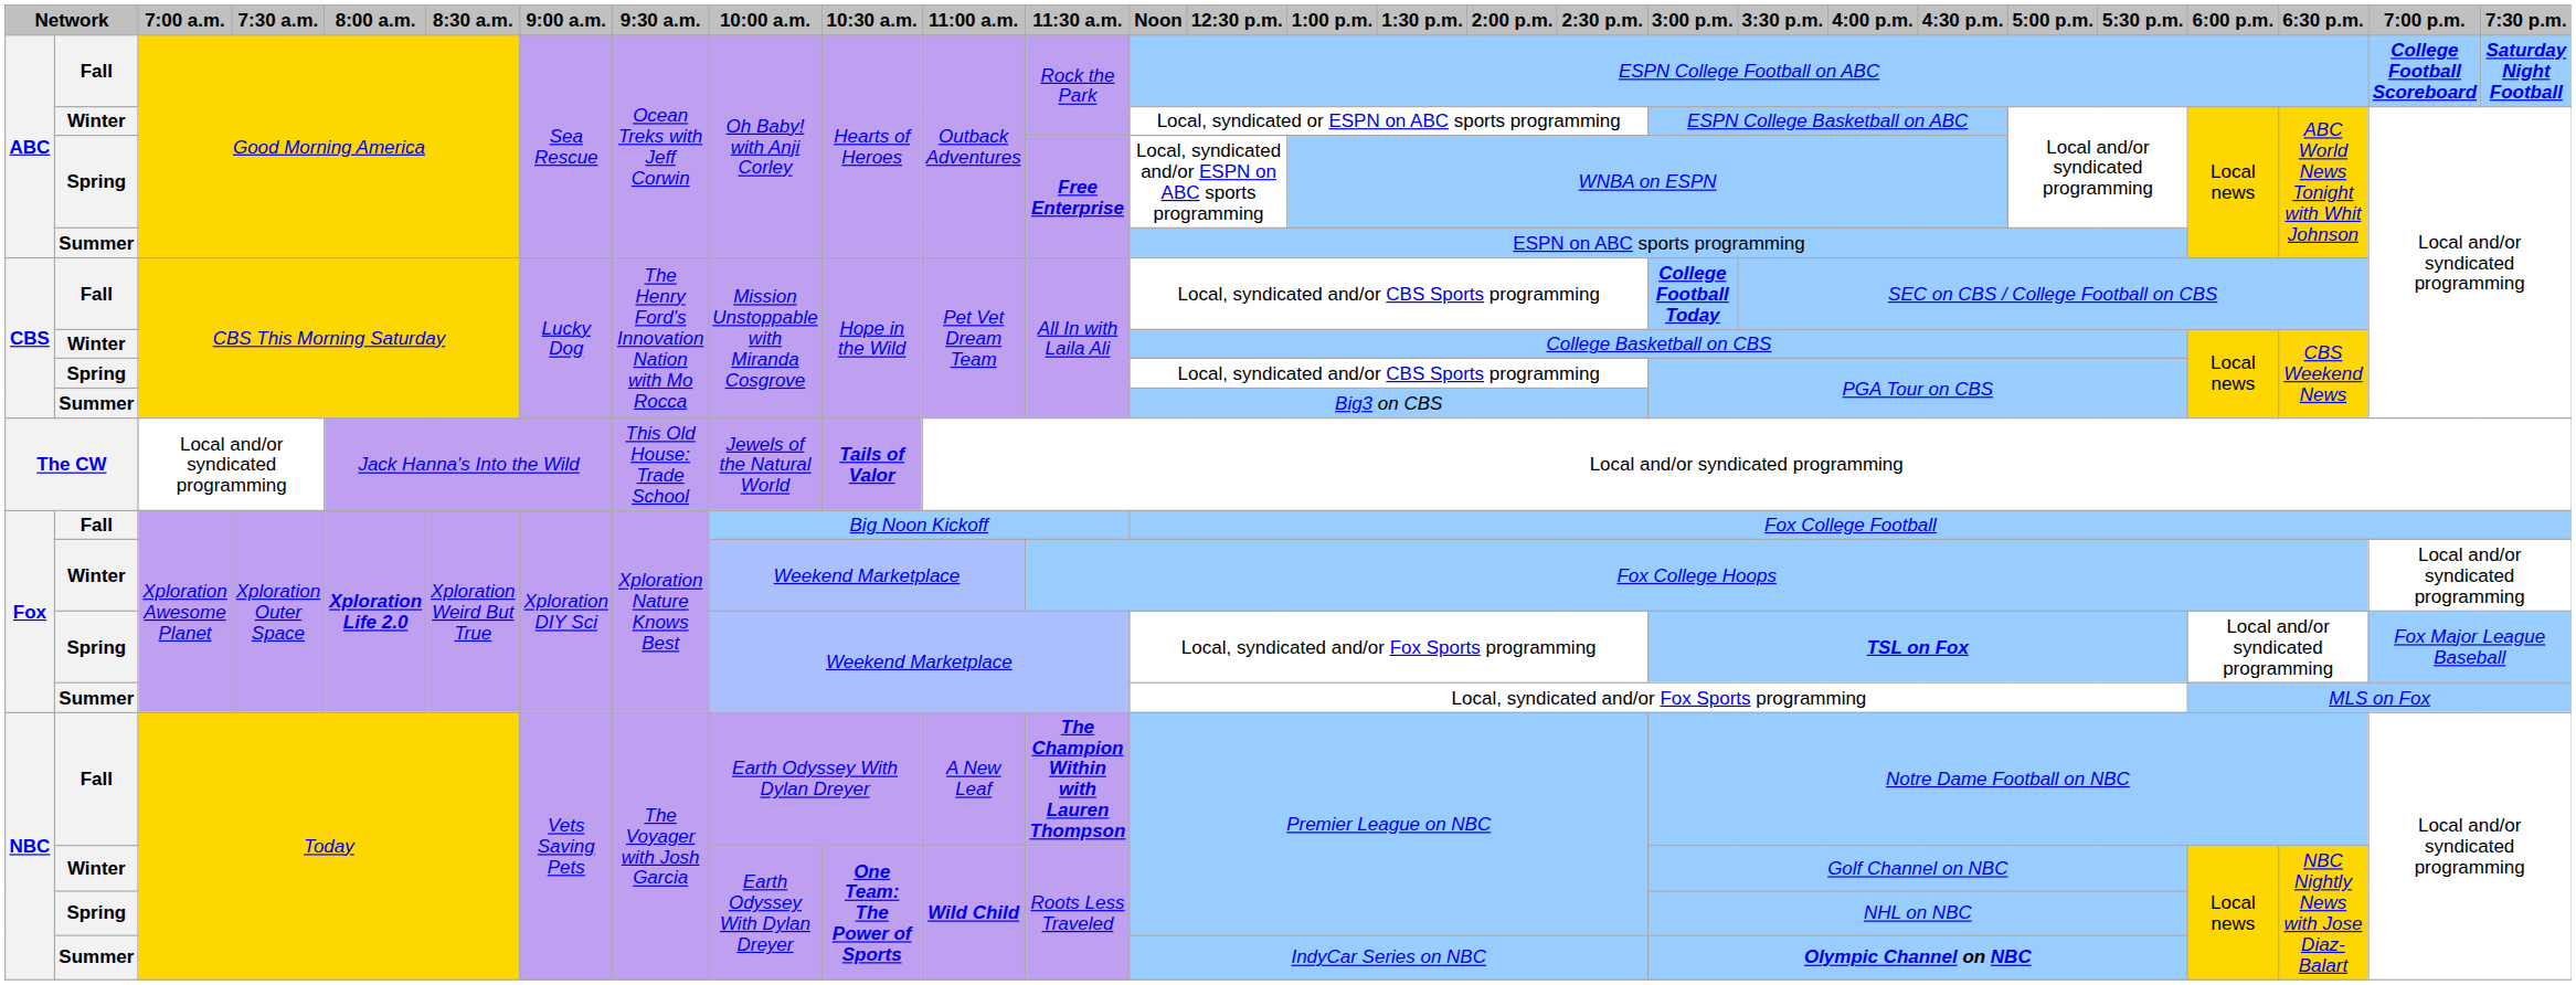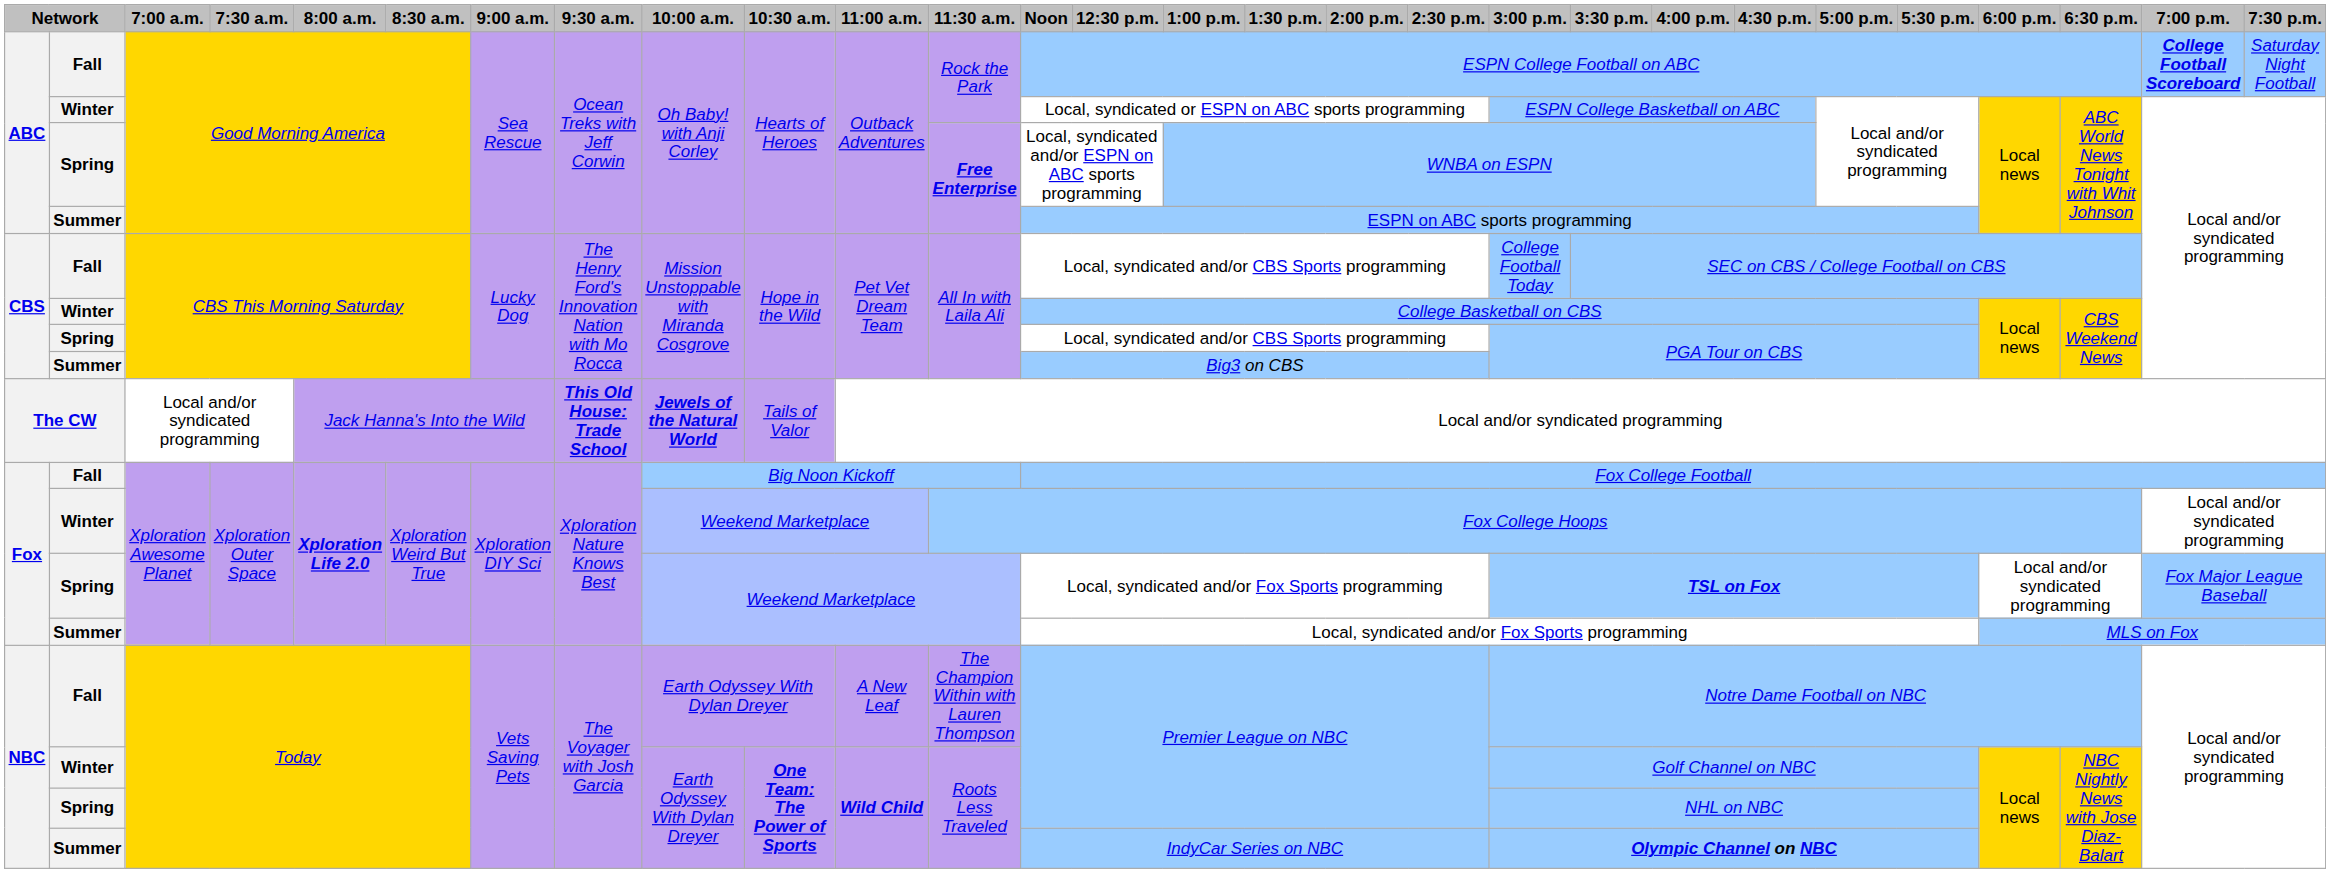ABC / Fall | 7:30 p.m.: bold -> normal
CBS / Fall | 3:00 p.m.: bold -> normal
The CW | 9:30 a.m.: normal -> bold
The CW | 10:00 a.m.: normal -> bold
The CW | 10:30 a.m.: bold -> normal
NBC / Fall | 11:30 a.m.: bold -> normal
